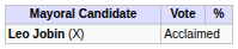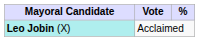Leo Jobin (X) | Mayoral Candidate: no background -> paleturquoise background
